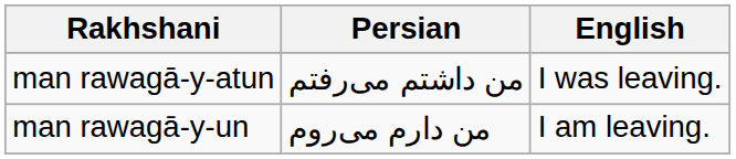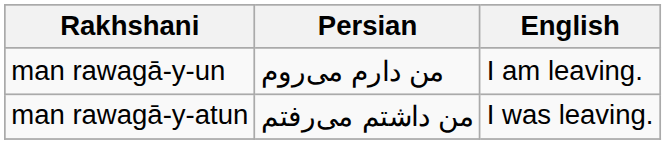rows swapped: man rawagā-y-un <-> man rawagā-y-atun
